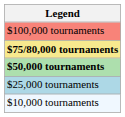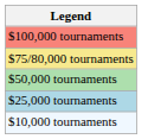row 3 | column 1: bold -> normal
row 4 | column 1: bold -> normal
